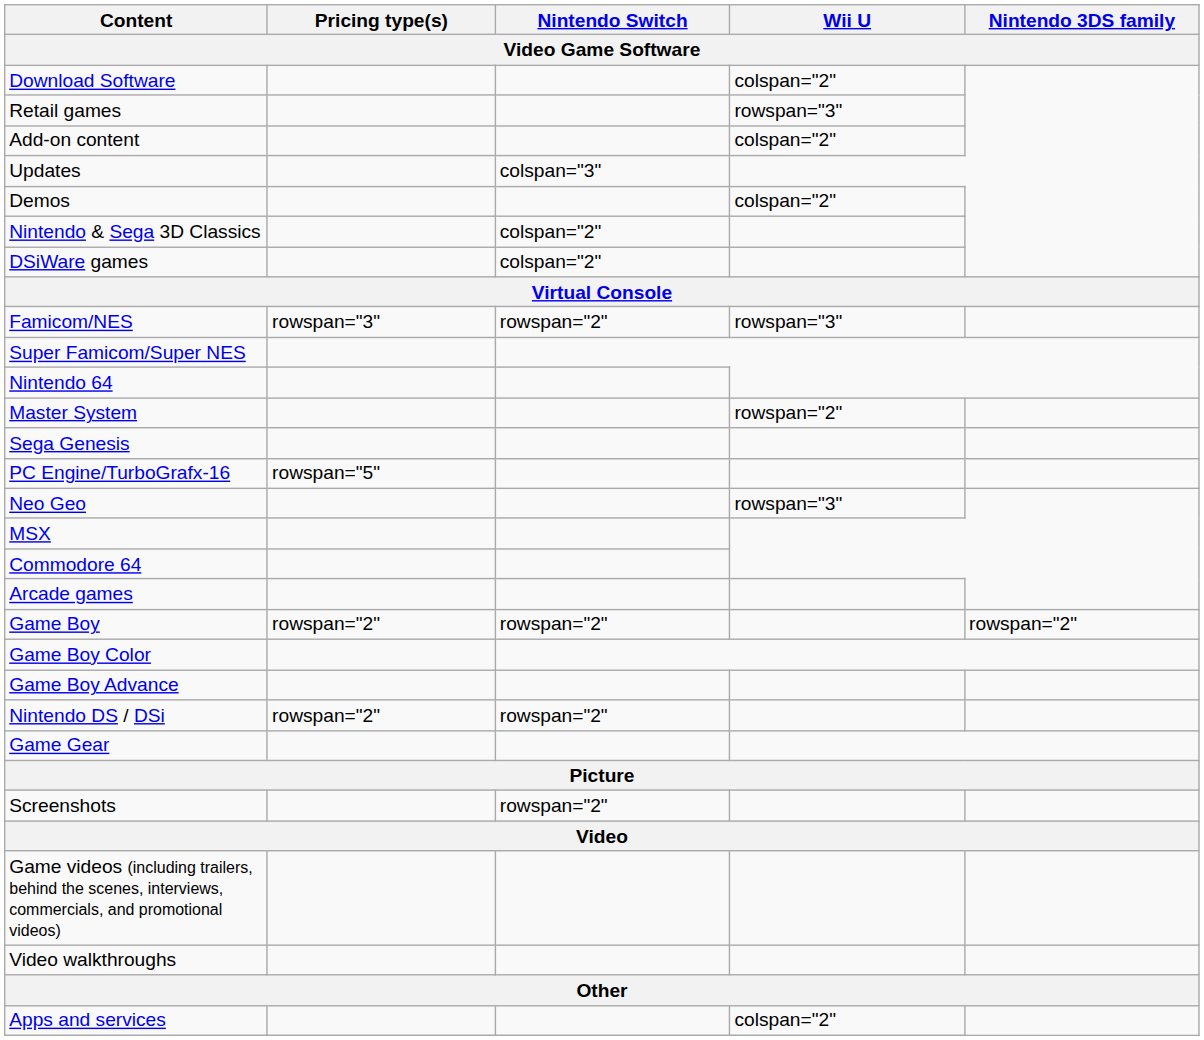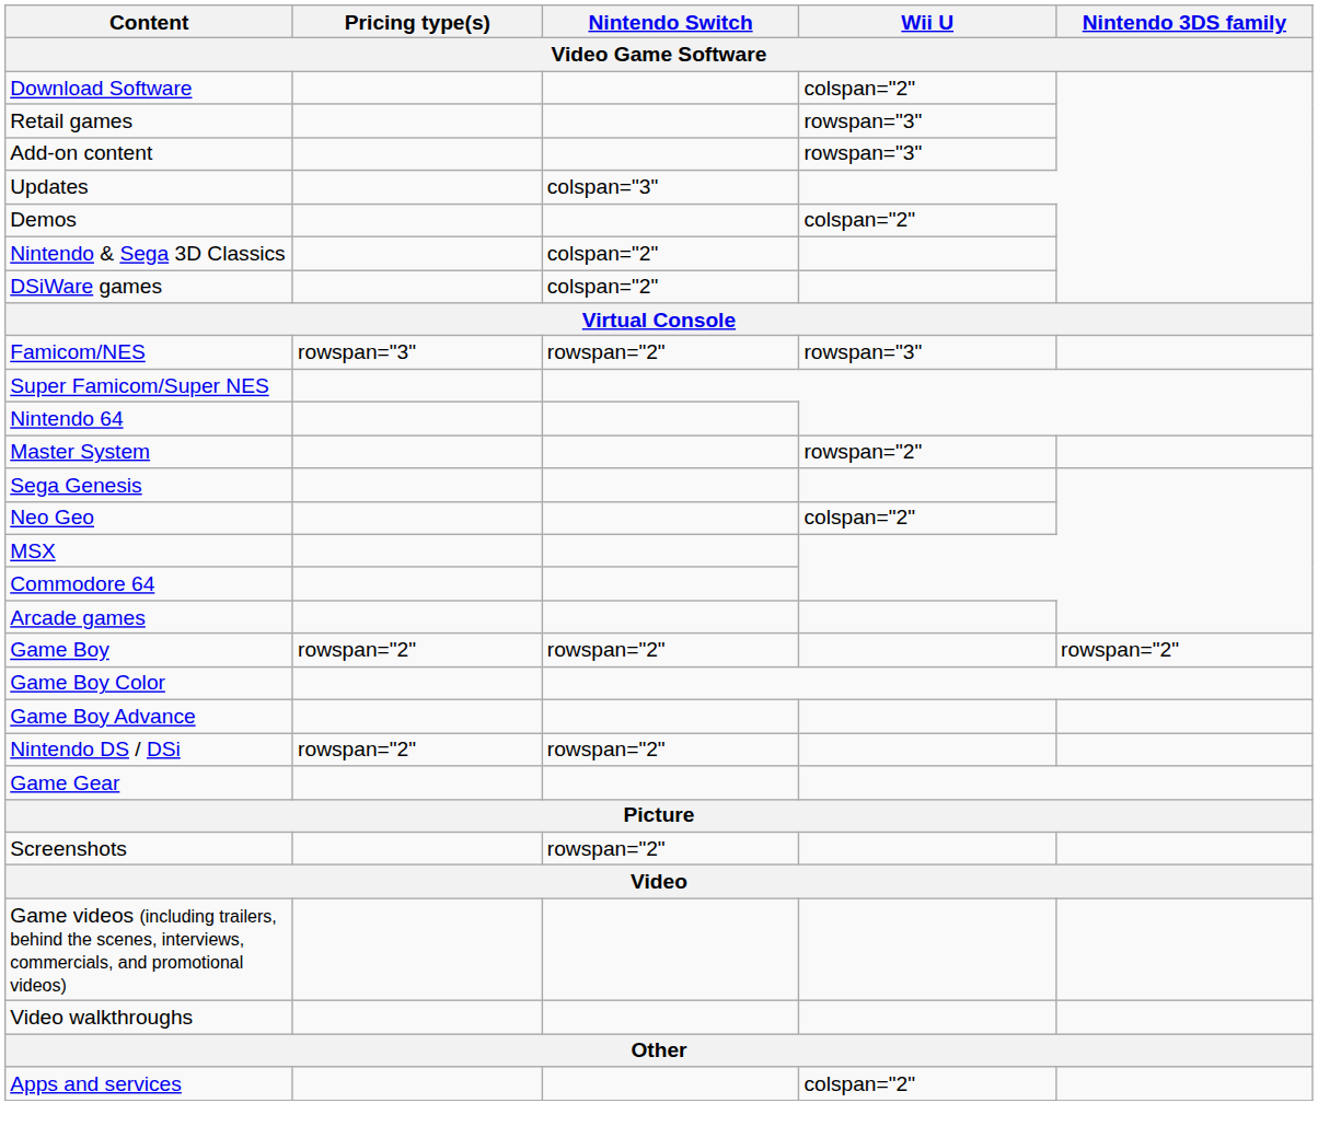Add-on content | Wii U: colspan="2" -> rowspan="3"
- row: PC Engine/TurboGrafx-16 | rowspan="5"
Neo Geo | Wii U: rowspan="3" -> colspan="2"
